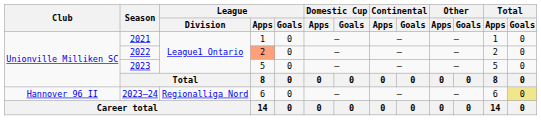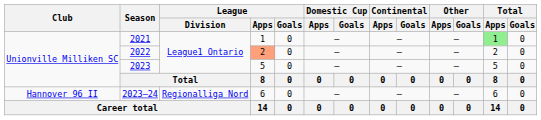2021 | Total / Apps: no background -> lightgreen background
2023–24 | Total / Goals: khaki background -> no background
